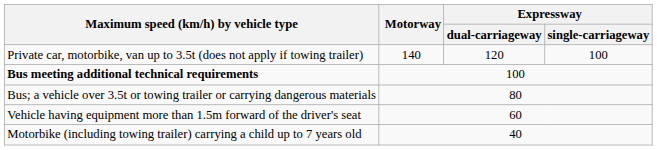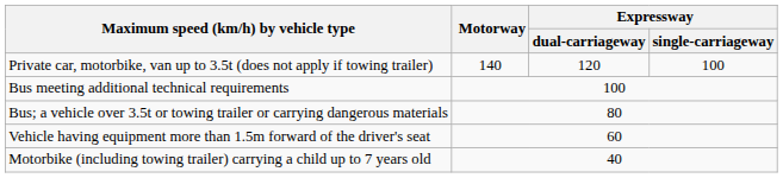Bus meeting additional technical requirements | Maximum speed (km/h) by vehicle type: bold -> normal
